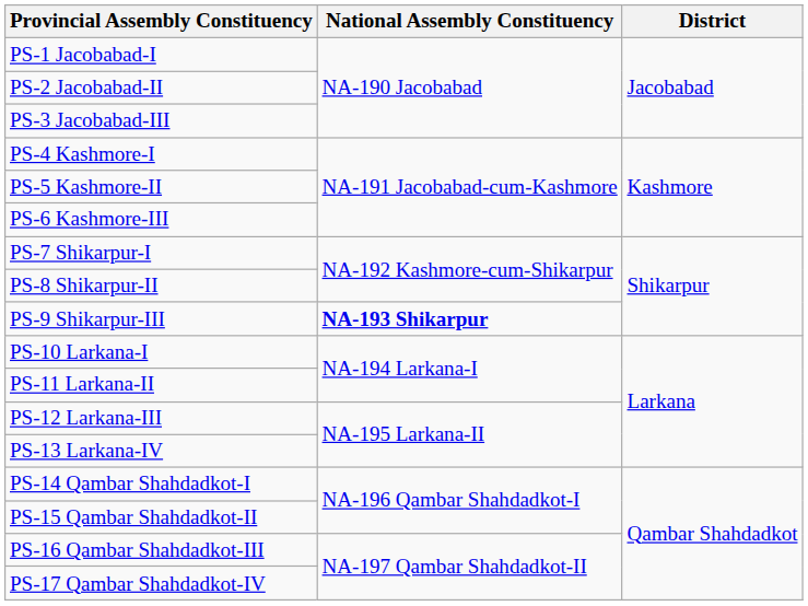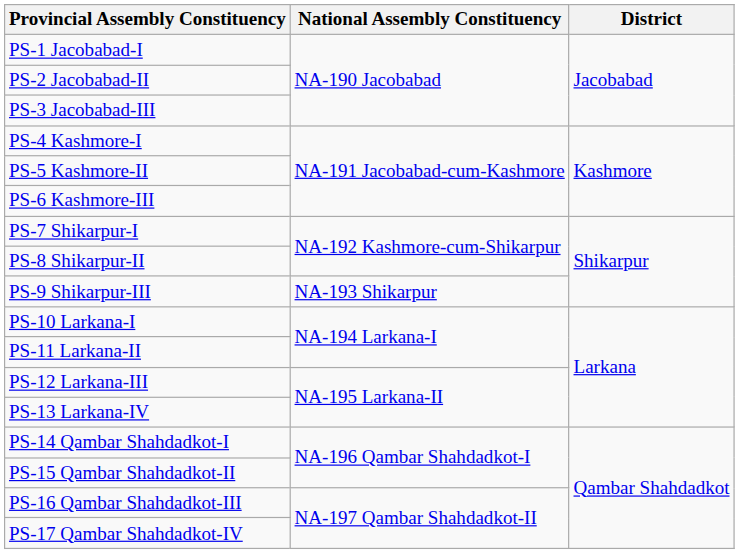PS-9 Shikarpur-III | National Assembly Constituency: bold -> normal
